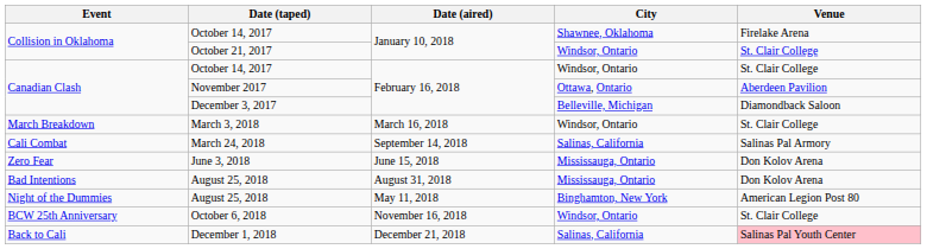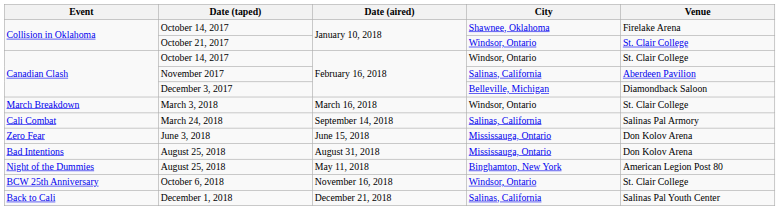November 2017 | City: Ottawa, Ontario -> Salinas, California
December 1, 2018 | Venue: pink background -> no background
